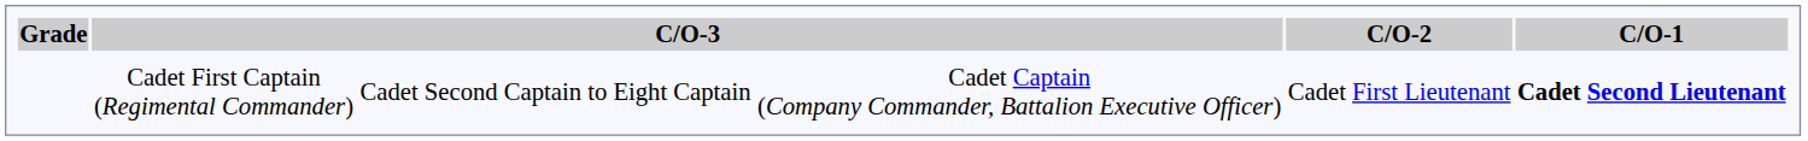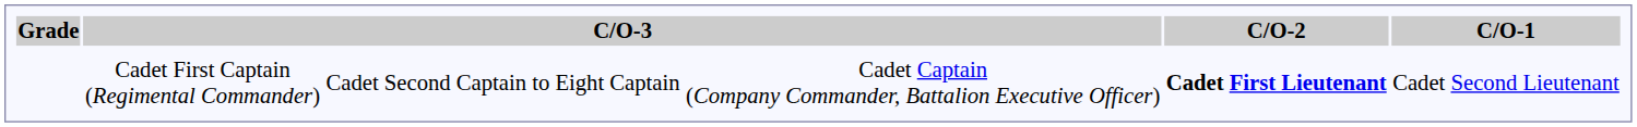Cadet First Captain (Regimental Commander) | C/O-2: normal -> bold
Cadet First Captain (Regimental Commander) | C/O-1: bold -> normal
